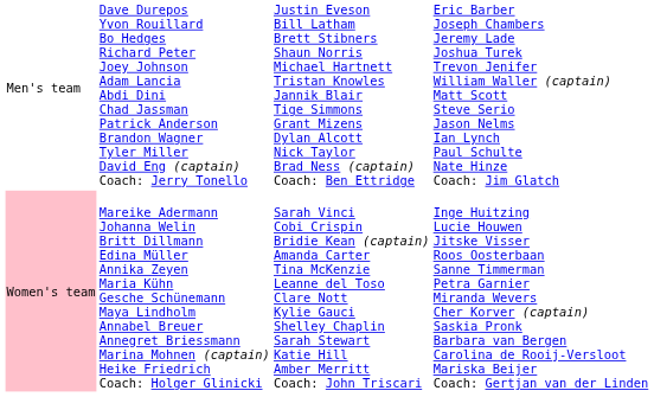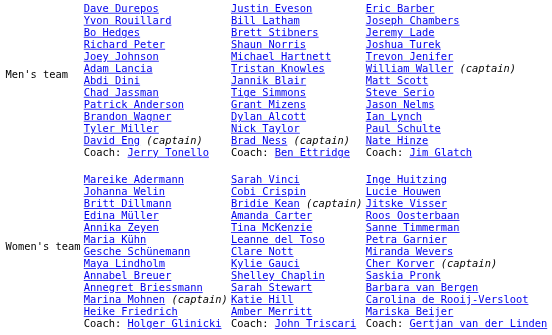Women's team | column 1: pink background -> no background
